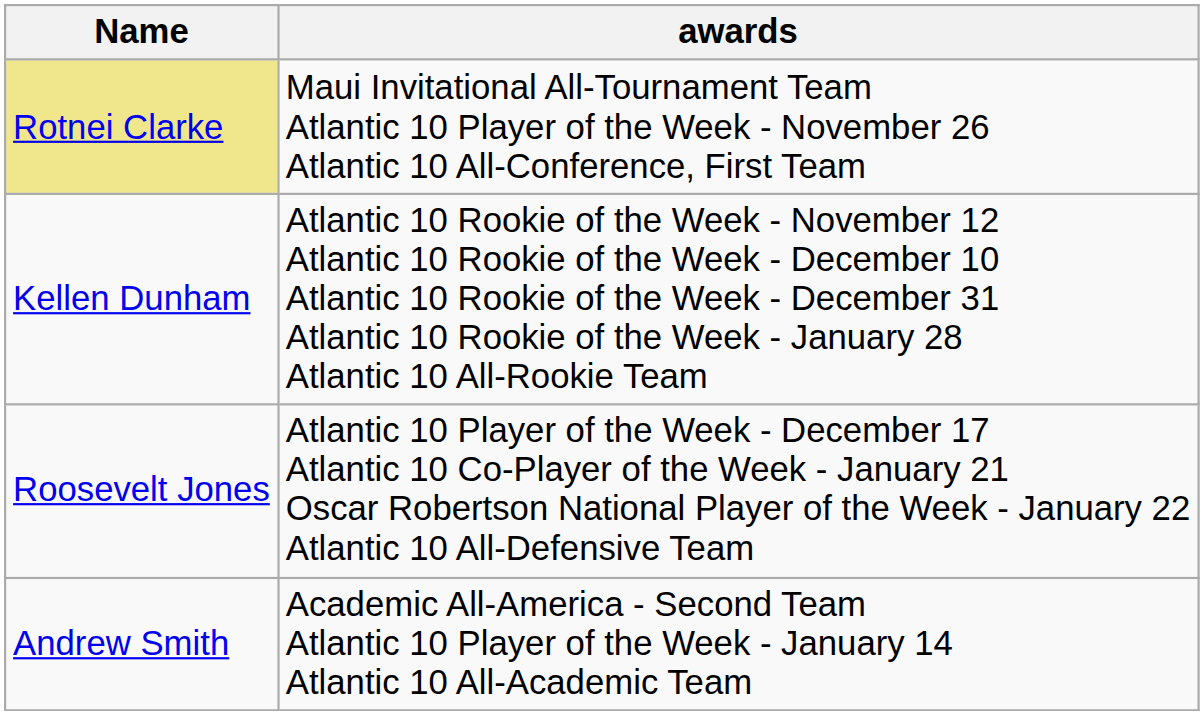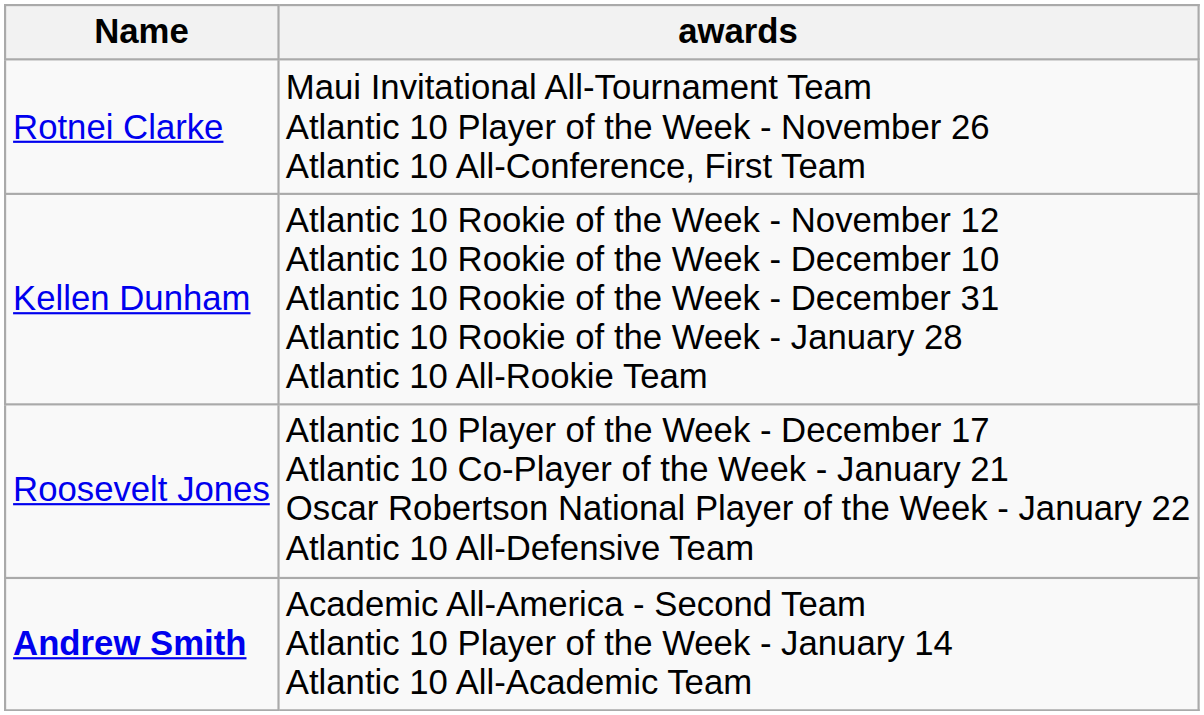row 2 | Name: khaki background -> no background
row 5 | Name: normal -> bold
